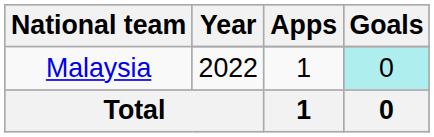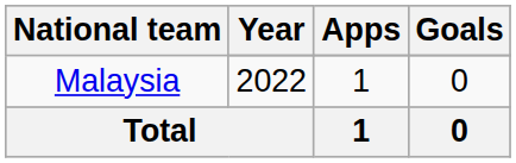2022 | Goals: paleturquoise background -> no background
